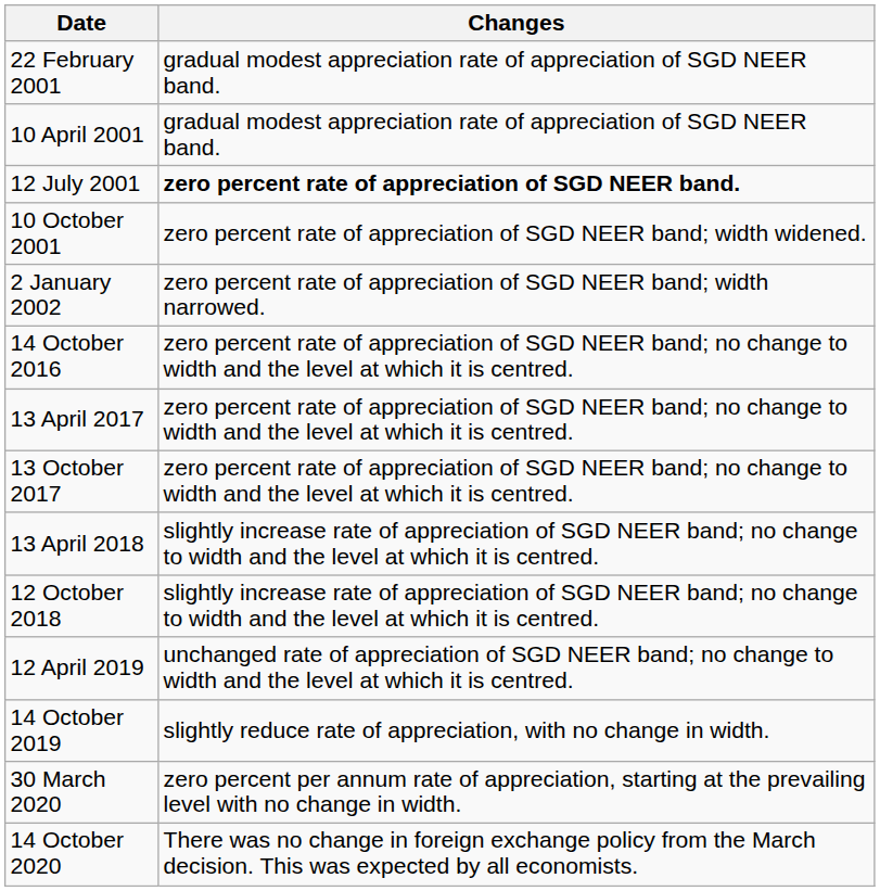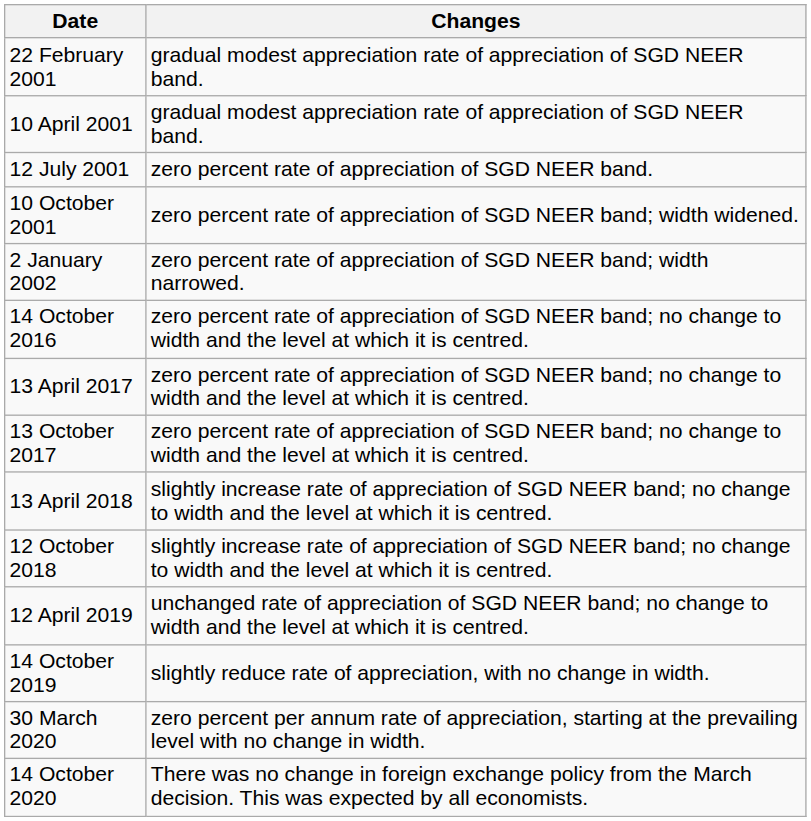12 July 2001 | Changes: bold -> normal
